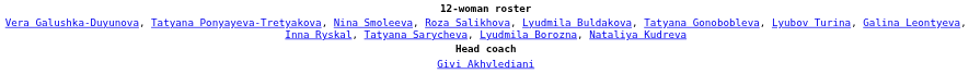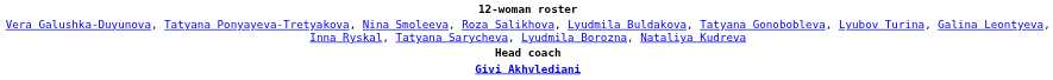row 4 | column 1: normal -> bold
